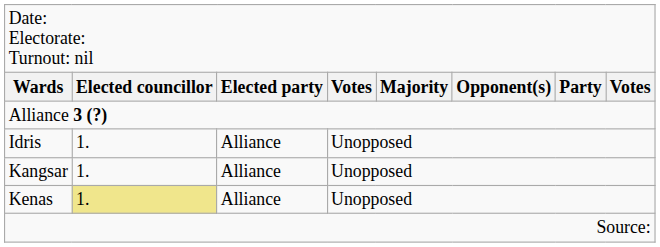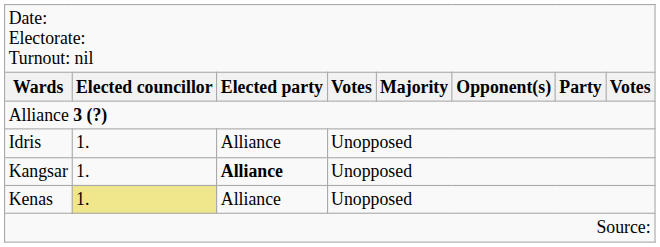Kangsar | column 3: normal -> bold
